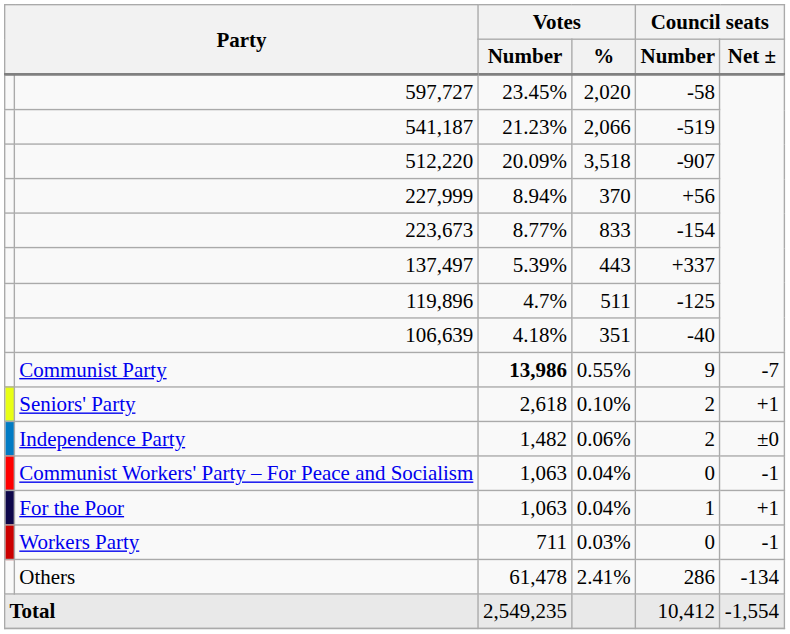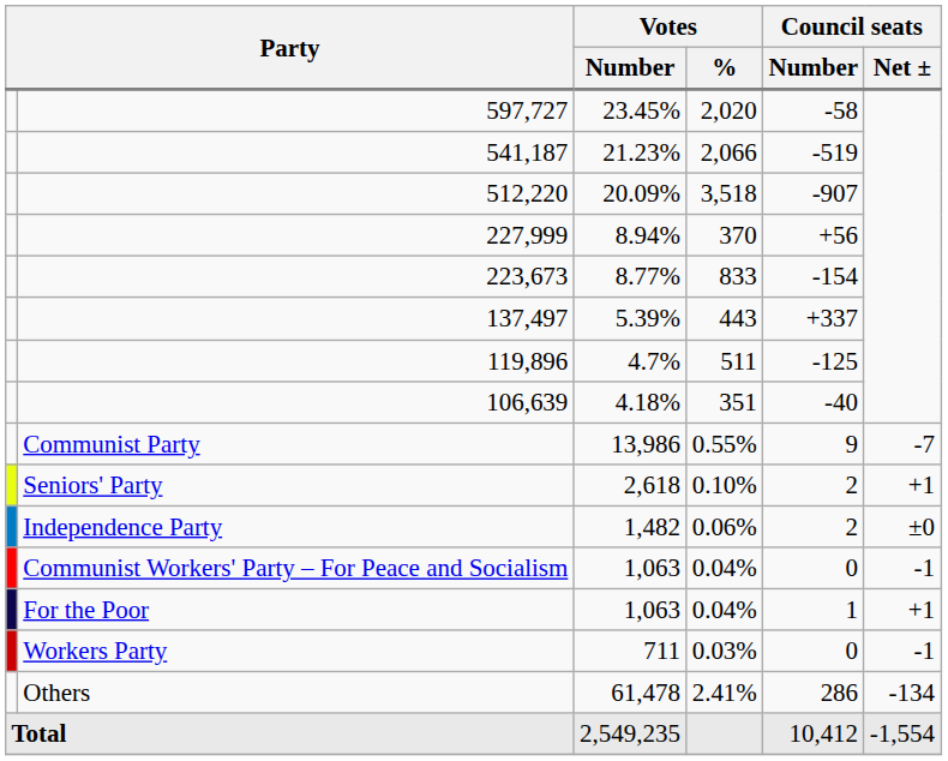Communist Party | Votes / Number: bold -> normal
